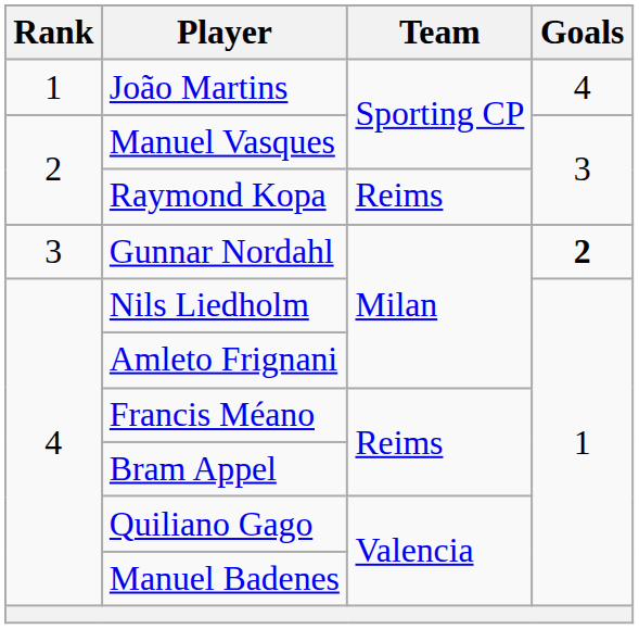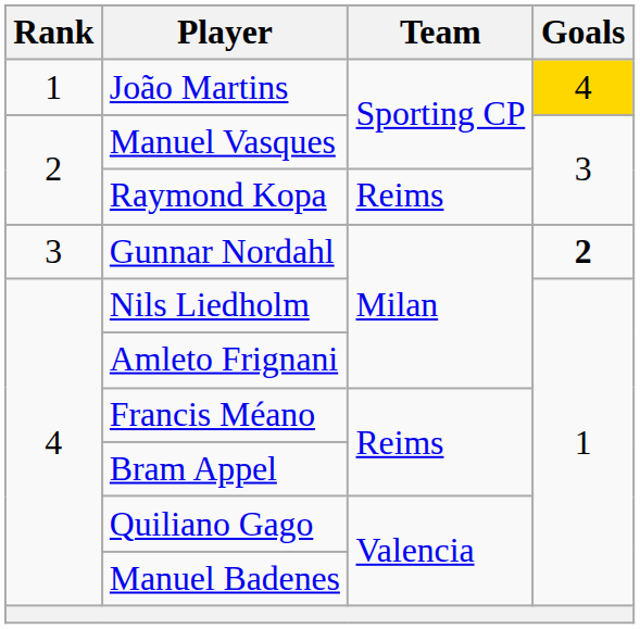João Martins | Goals: no background -> gold background
